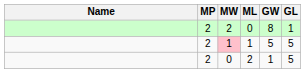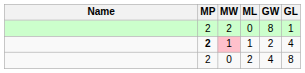row 3 | MP: normal -> bold
row 3 | GW: 5 -> 2
row 3 | GL: 5 -> 4
row 4 | GW: 1 -> 4
row 4 | GL: 5 -> 8
